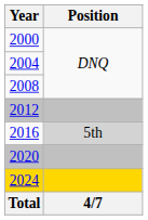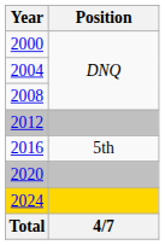2016 | Position: lightgrey background -> no background
